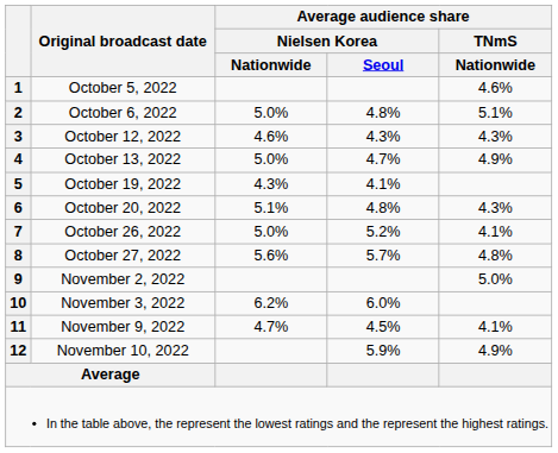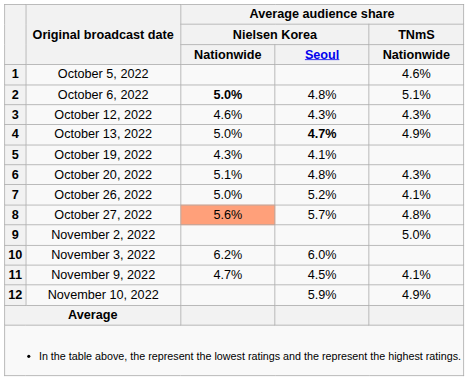2 | Average audience share / Nielsen Korea / Nationwide: normal -> bold
4 | Average audience share / Nielsen Korea / Seoul: normal -> bold
8 | Average audience share / Nielsen Korea / Nationwide: no background -> lightsalmon background
